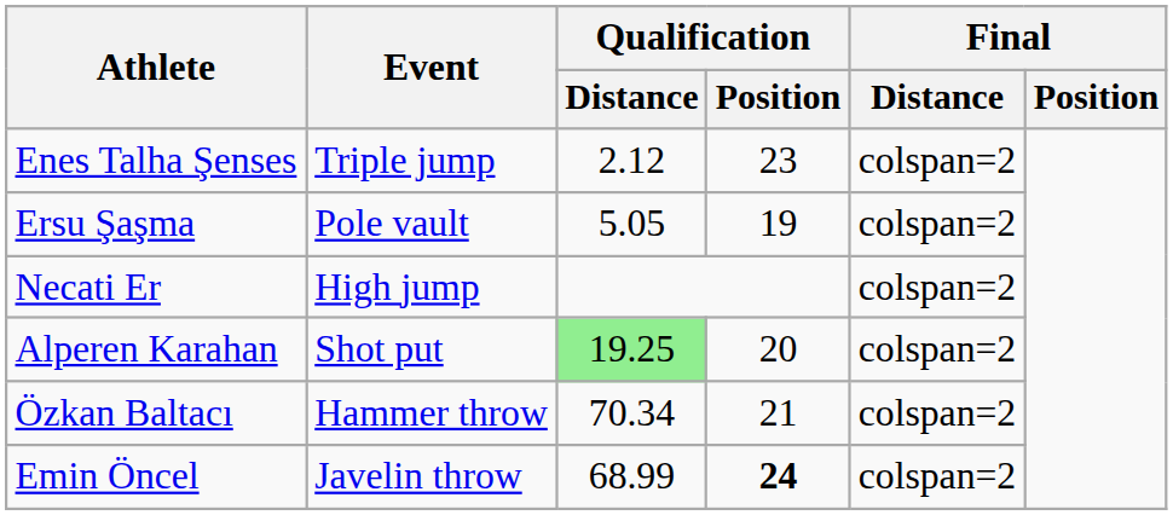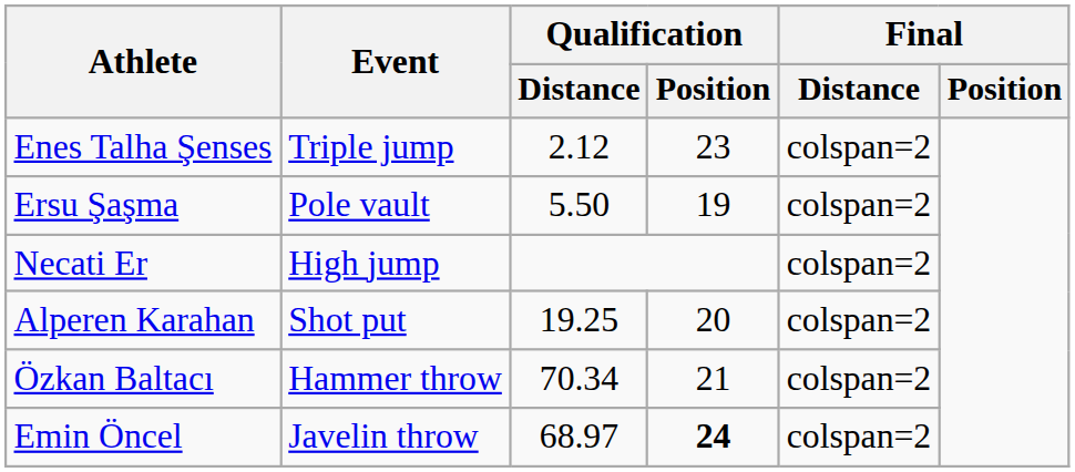Ersu Şaşma | Qualification / Distance: 5.05 -> 5.50
Alperen Karahan | Qualification / Distance: lightgreen background -> no background
Emin Öncel | Qualification / Distance: 68.99 -> 68.97
